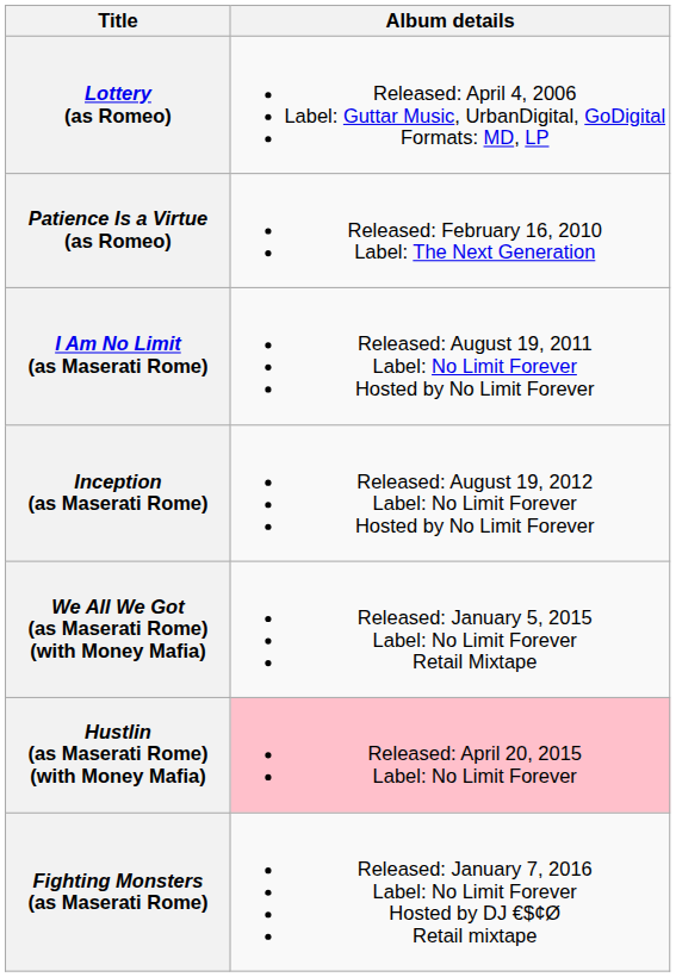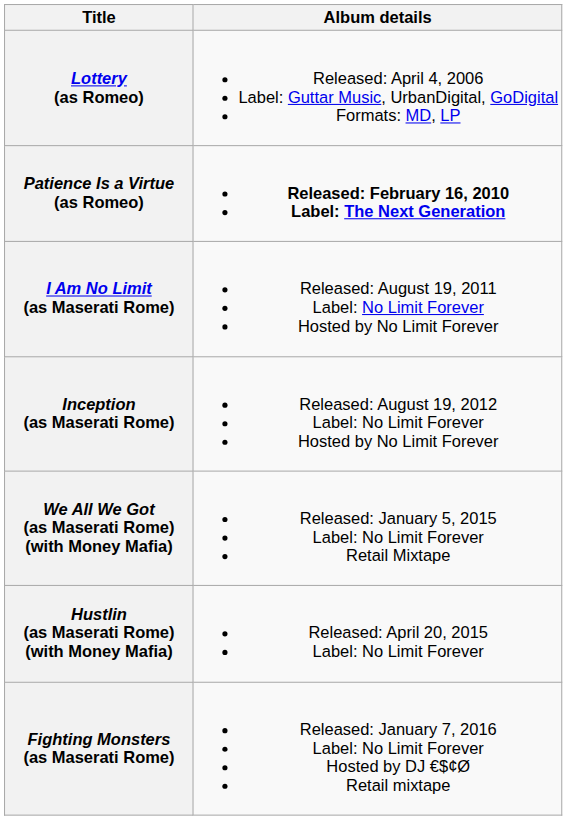Patience Is a Virtue (as Romeo) | Album details: normal -> bold
Hustlin (as Maserati Rome) (with Money Mafia) | Album details: pink background -> no background
